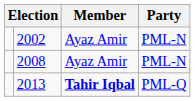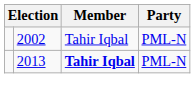2002 | Member: Ayaz Amir -> Tahir Iqbal
- row: 2008 | Ayaz Amir | PML-N
2013 | Party: PML-Q -> PML-N
